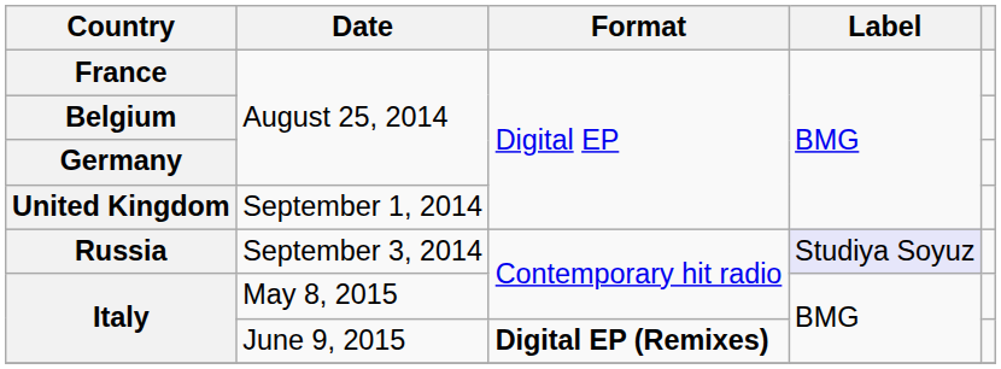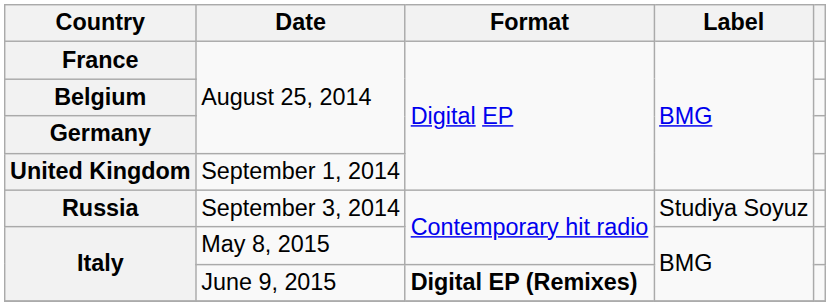Russia | Label: lavender background -> no background
